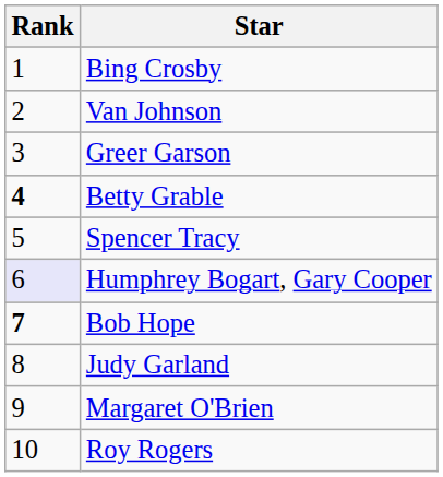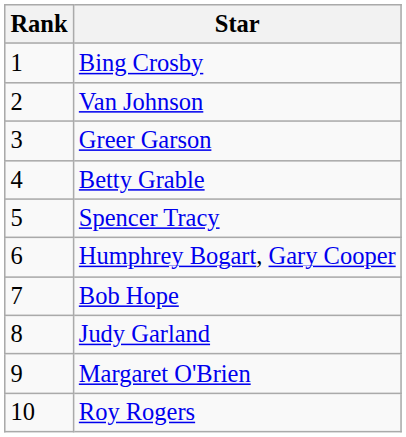Betty Grable | Rank: bold -> normal
Humphrey Bogart, Gary Cooper | Rank: lavender background -> no background
Bob Hope | Rank: bold -> normal
